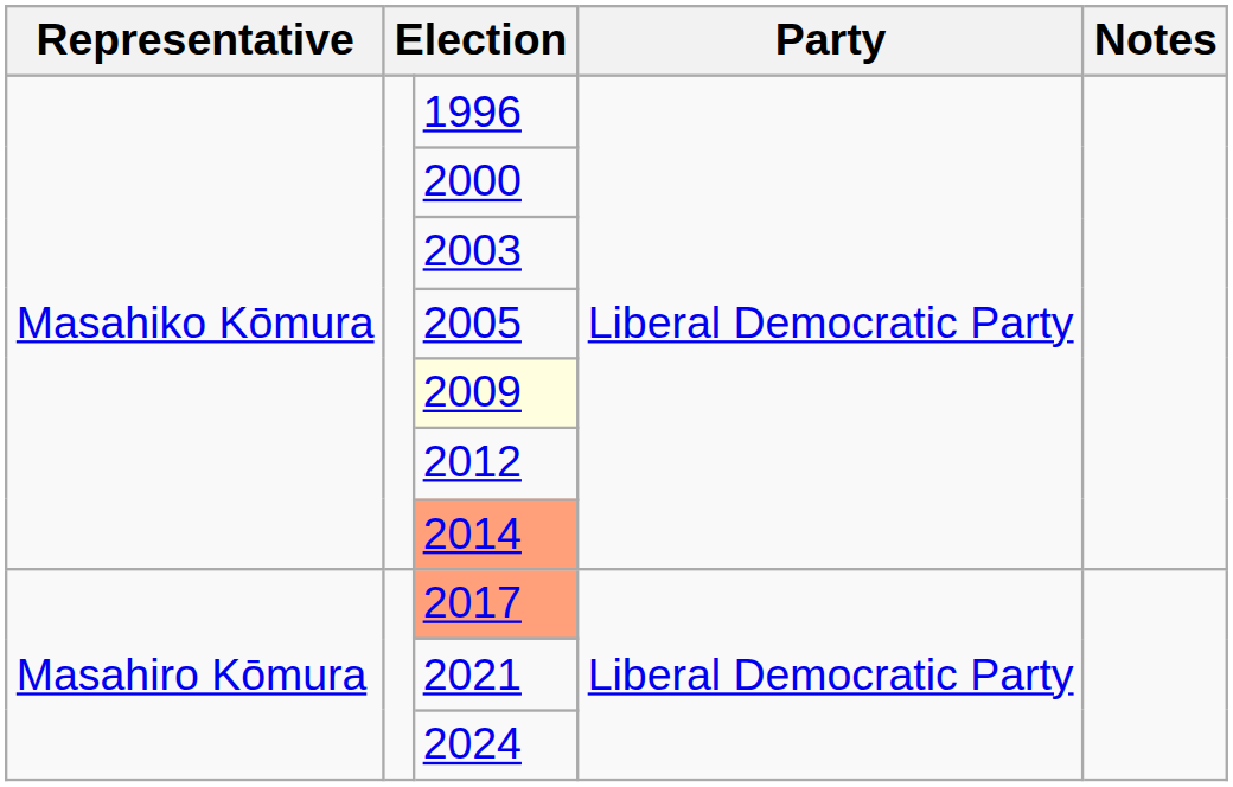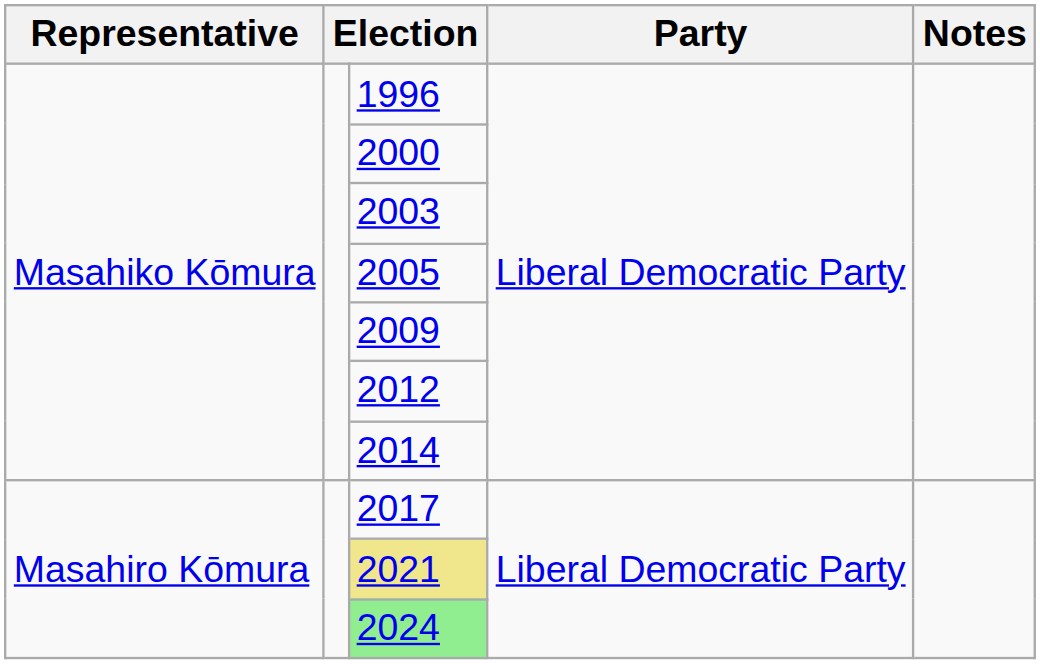2009 | column 3: lightyellow background -> no background
2014 | column 3: lightsalmon background -> no background
2017 | column 3: lightsalmon background -> no background
2021 | column 3: no background -> khaki background
2024 | column 3: no background -> lightgreen background
